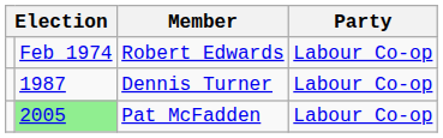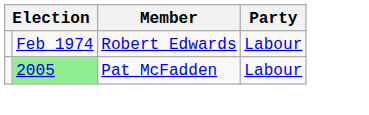Robert Edwards | Party: Labour Co-op -> Labour
- row: 1987 | Dennis Turner | Labour Co-op
Pat McFadden | Party: Labour Co-op -> Labour
